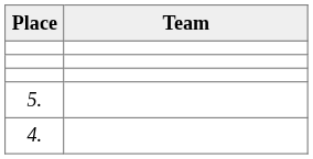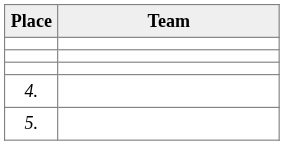row 5 | Place: 5. -> 4.
row 6 | Place: 4. -> 5.
